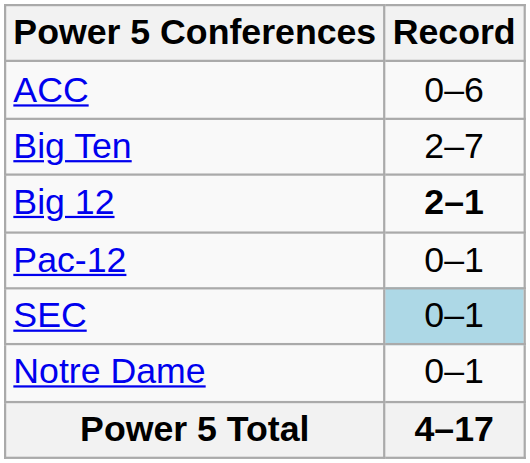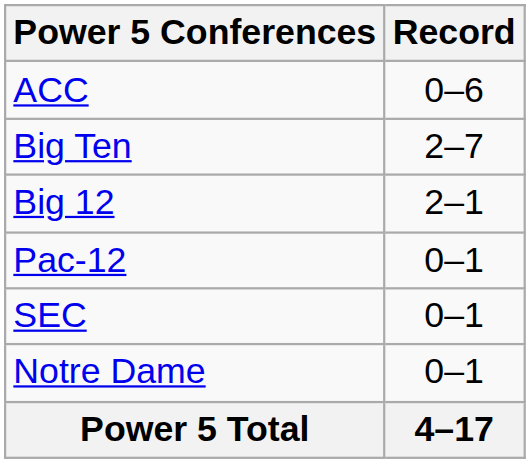Big 12 | Record: bold -> normal
SEC | Record: lightblue background -> no background
